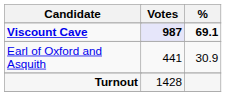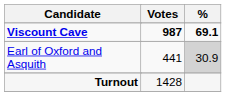Viscount Cave | Votes: lavender background -> no background
Earl of Oxford and Asquith | %: no background -> lightgrey background
